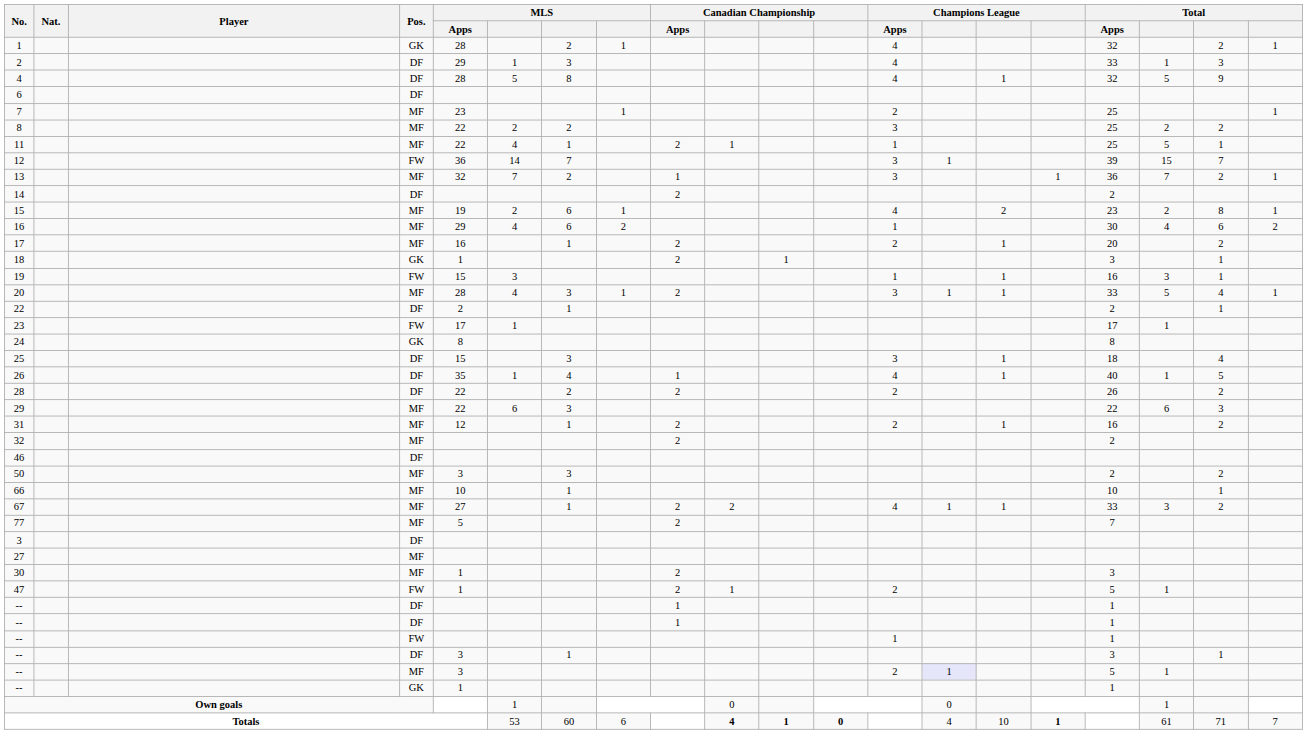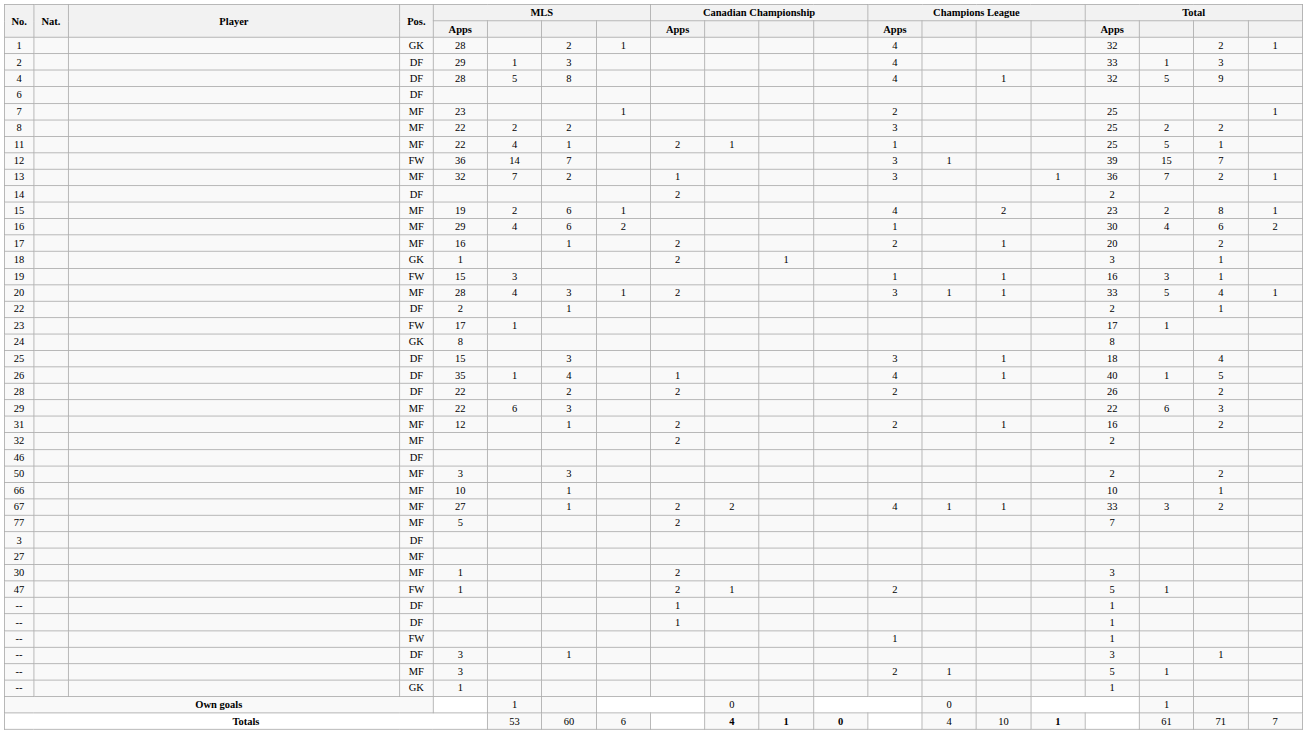-- / MF | column 14: lavender background -> no background
